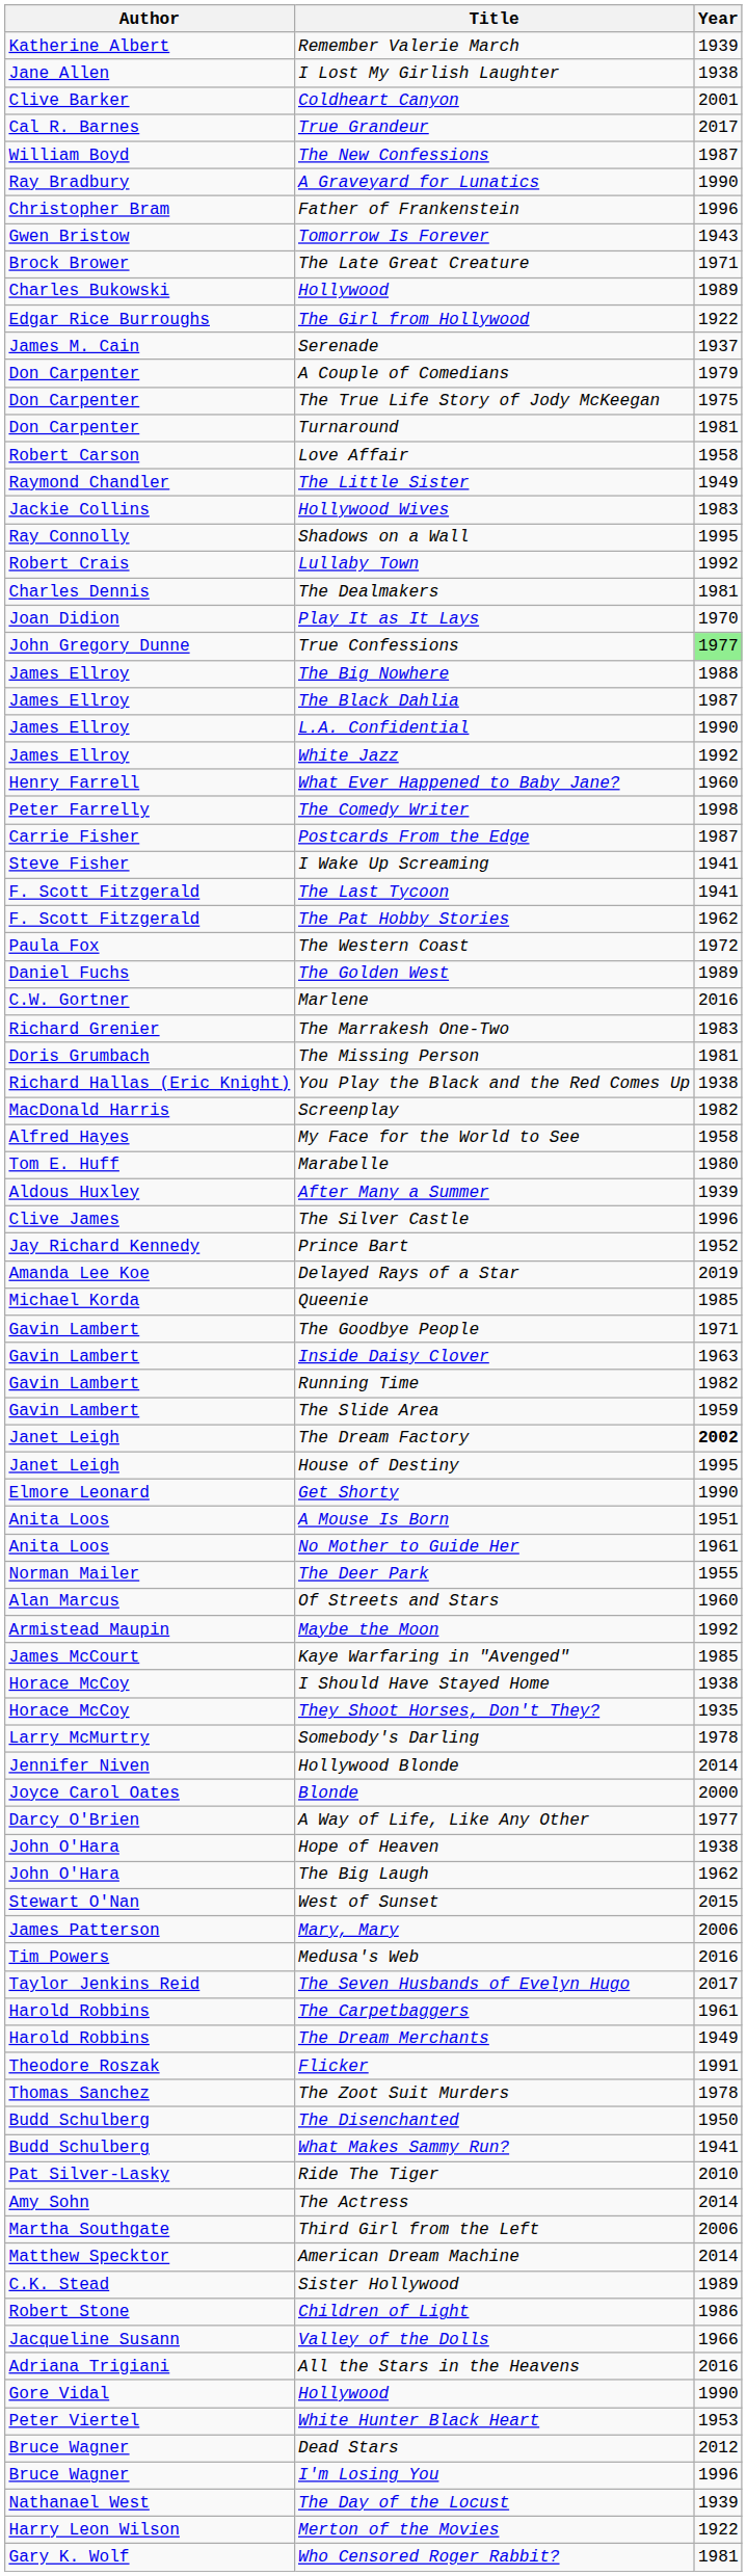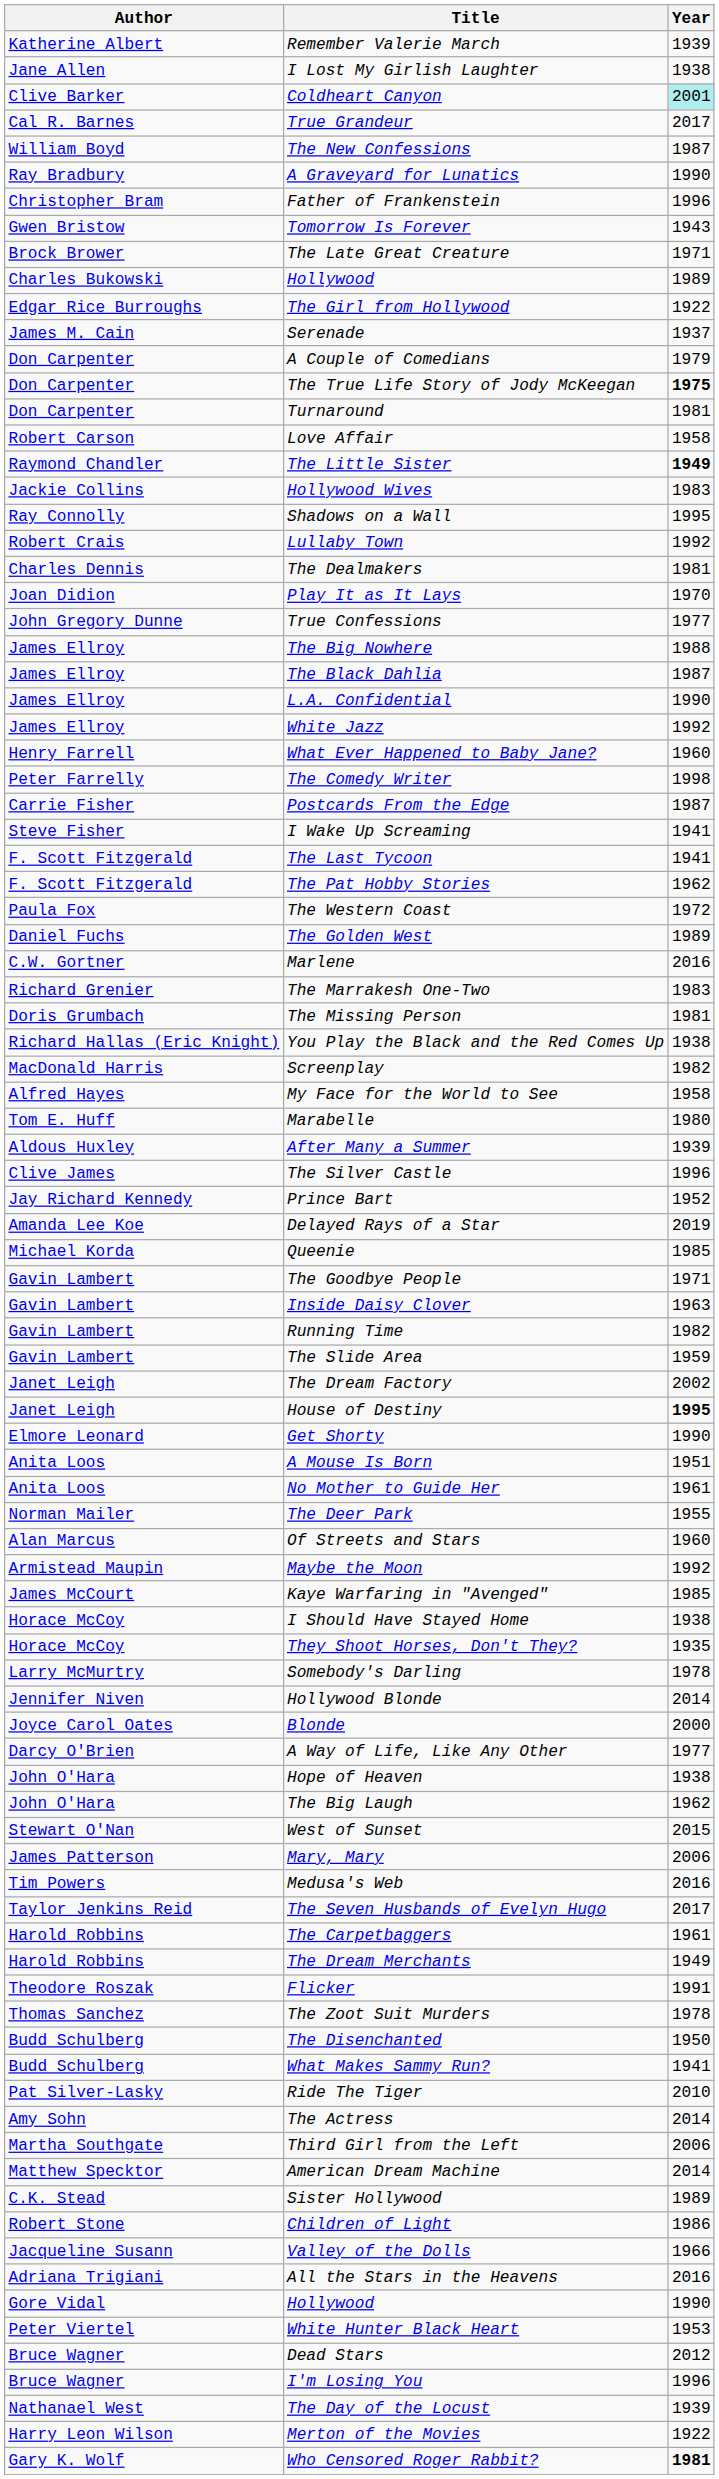Coldheart Canyon | Year: no background -> paleturquoise background
The True Life Story of Jody McKeegan | Year: normal -> bold
The Little Sister | Year: normal -> bold
True Confessions | Year: lightgreen background -> no background
The Dream Factory | Year: bold -> normal
House of Destiny | Year: normal -> bold
Who Censored Roger Rabbit? | Year: normal -> bold
